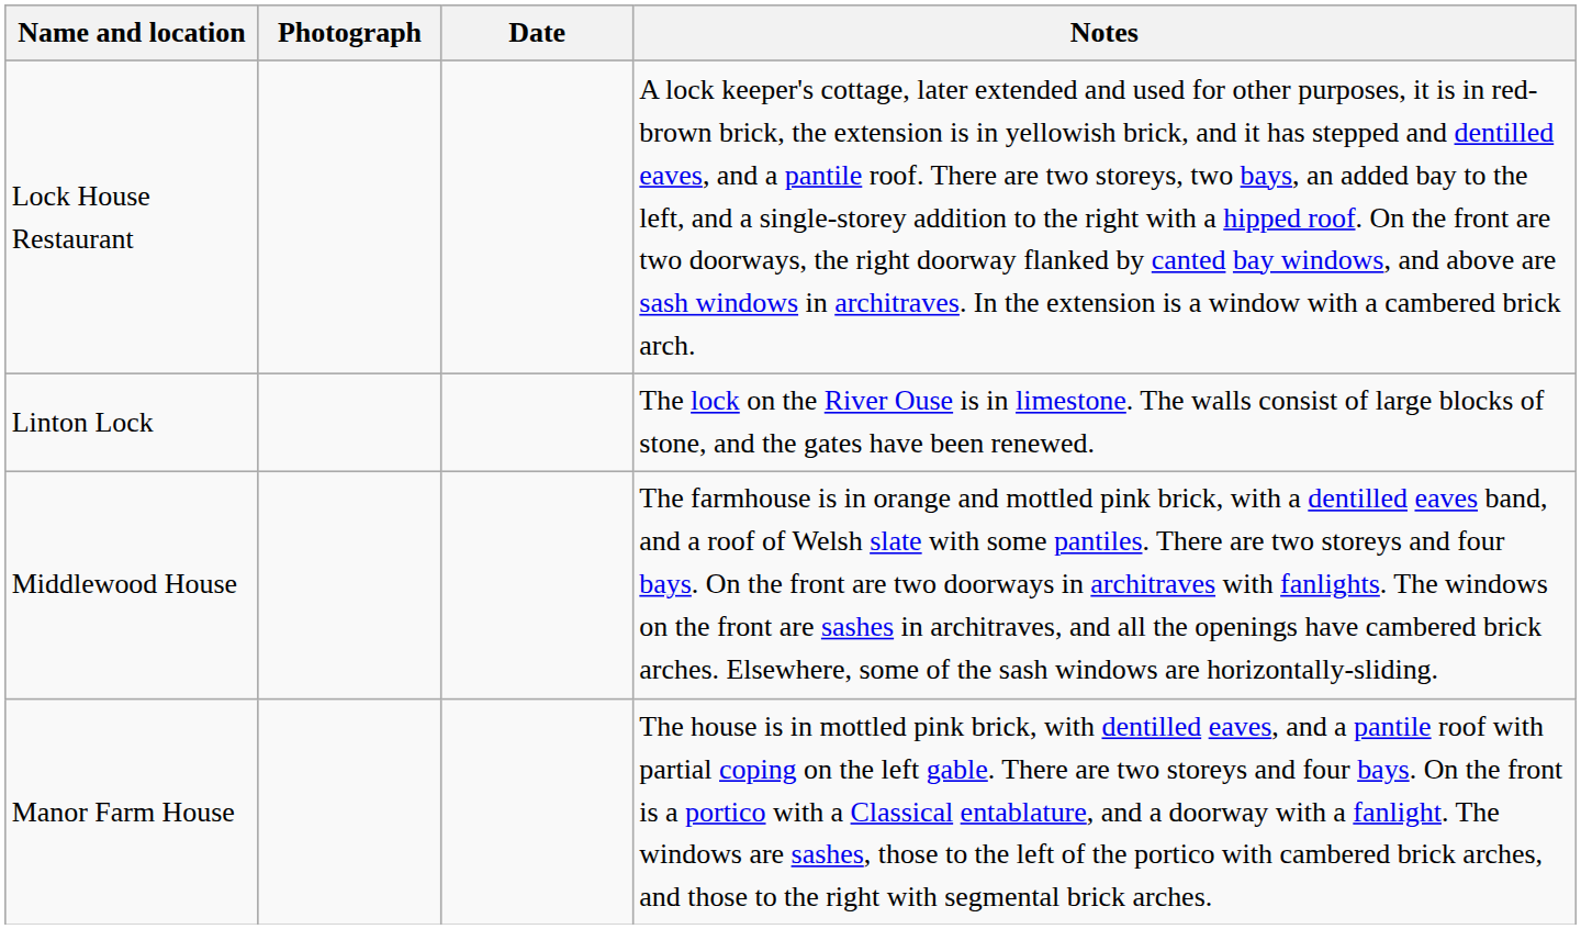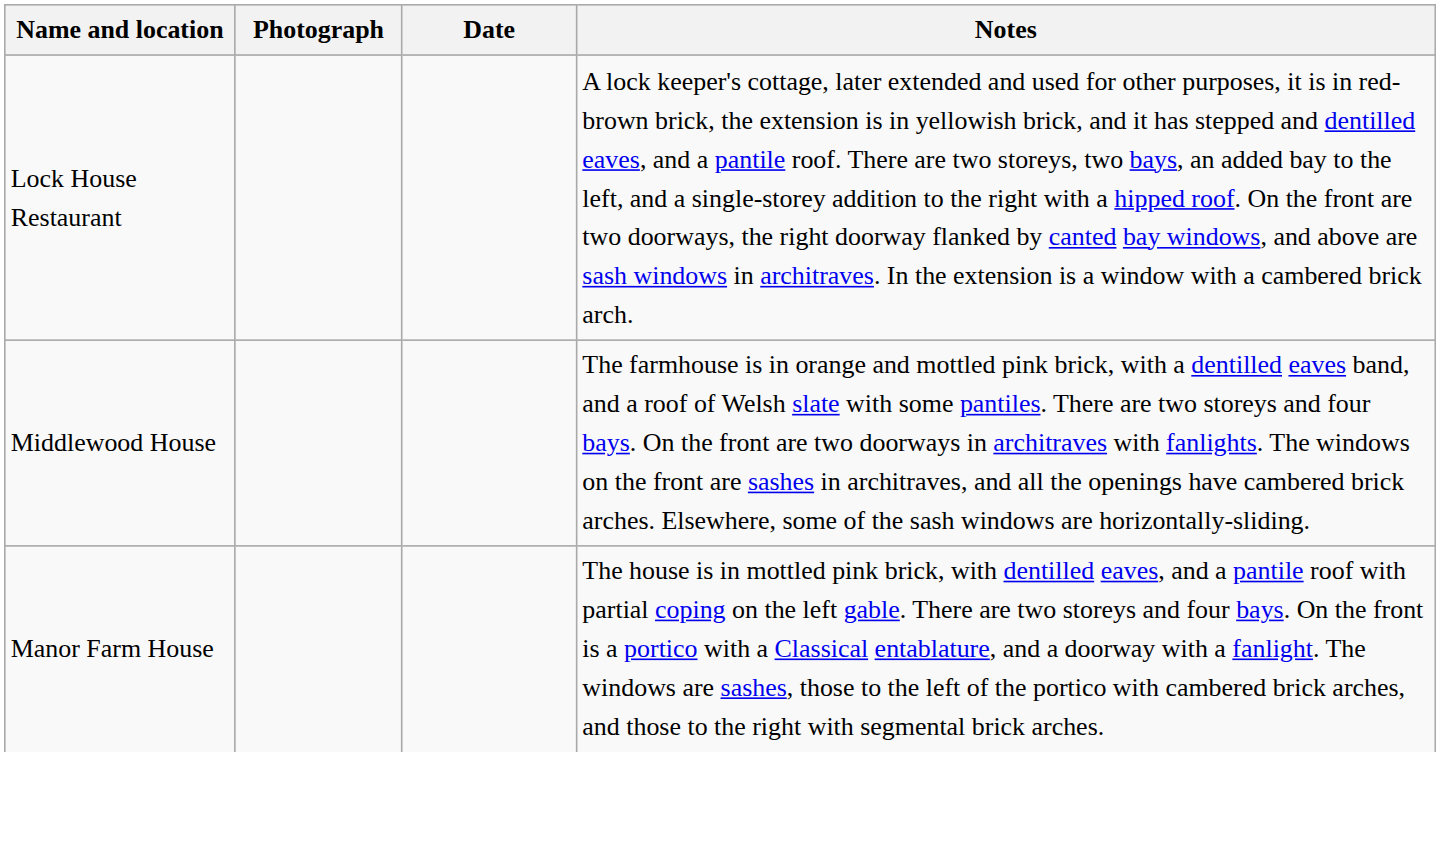- row: Linton Lock | The lock on the River Ouse is in limestone. The walls consist of large blocks of stone, and the gates have been renewed.
